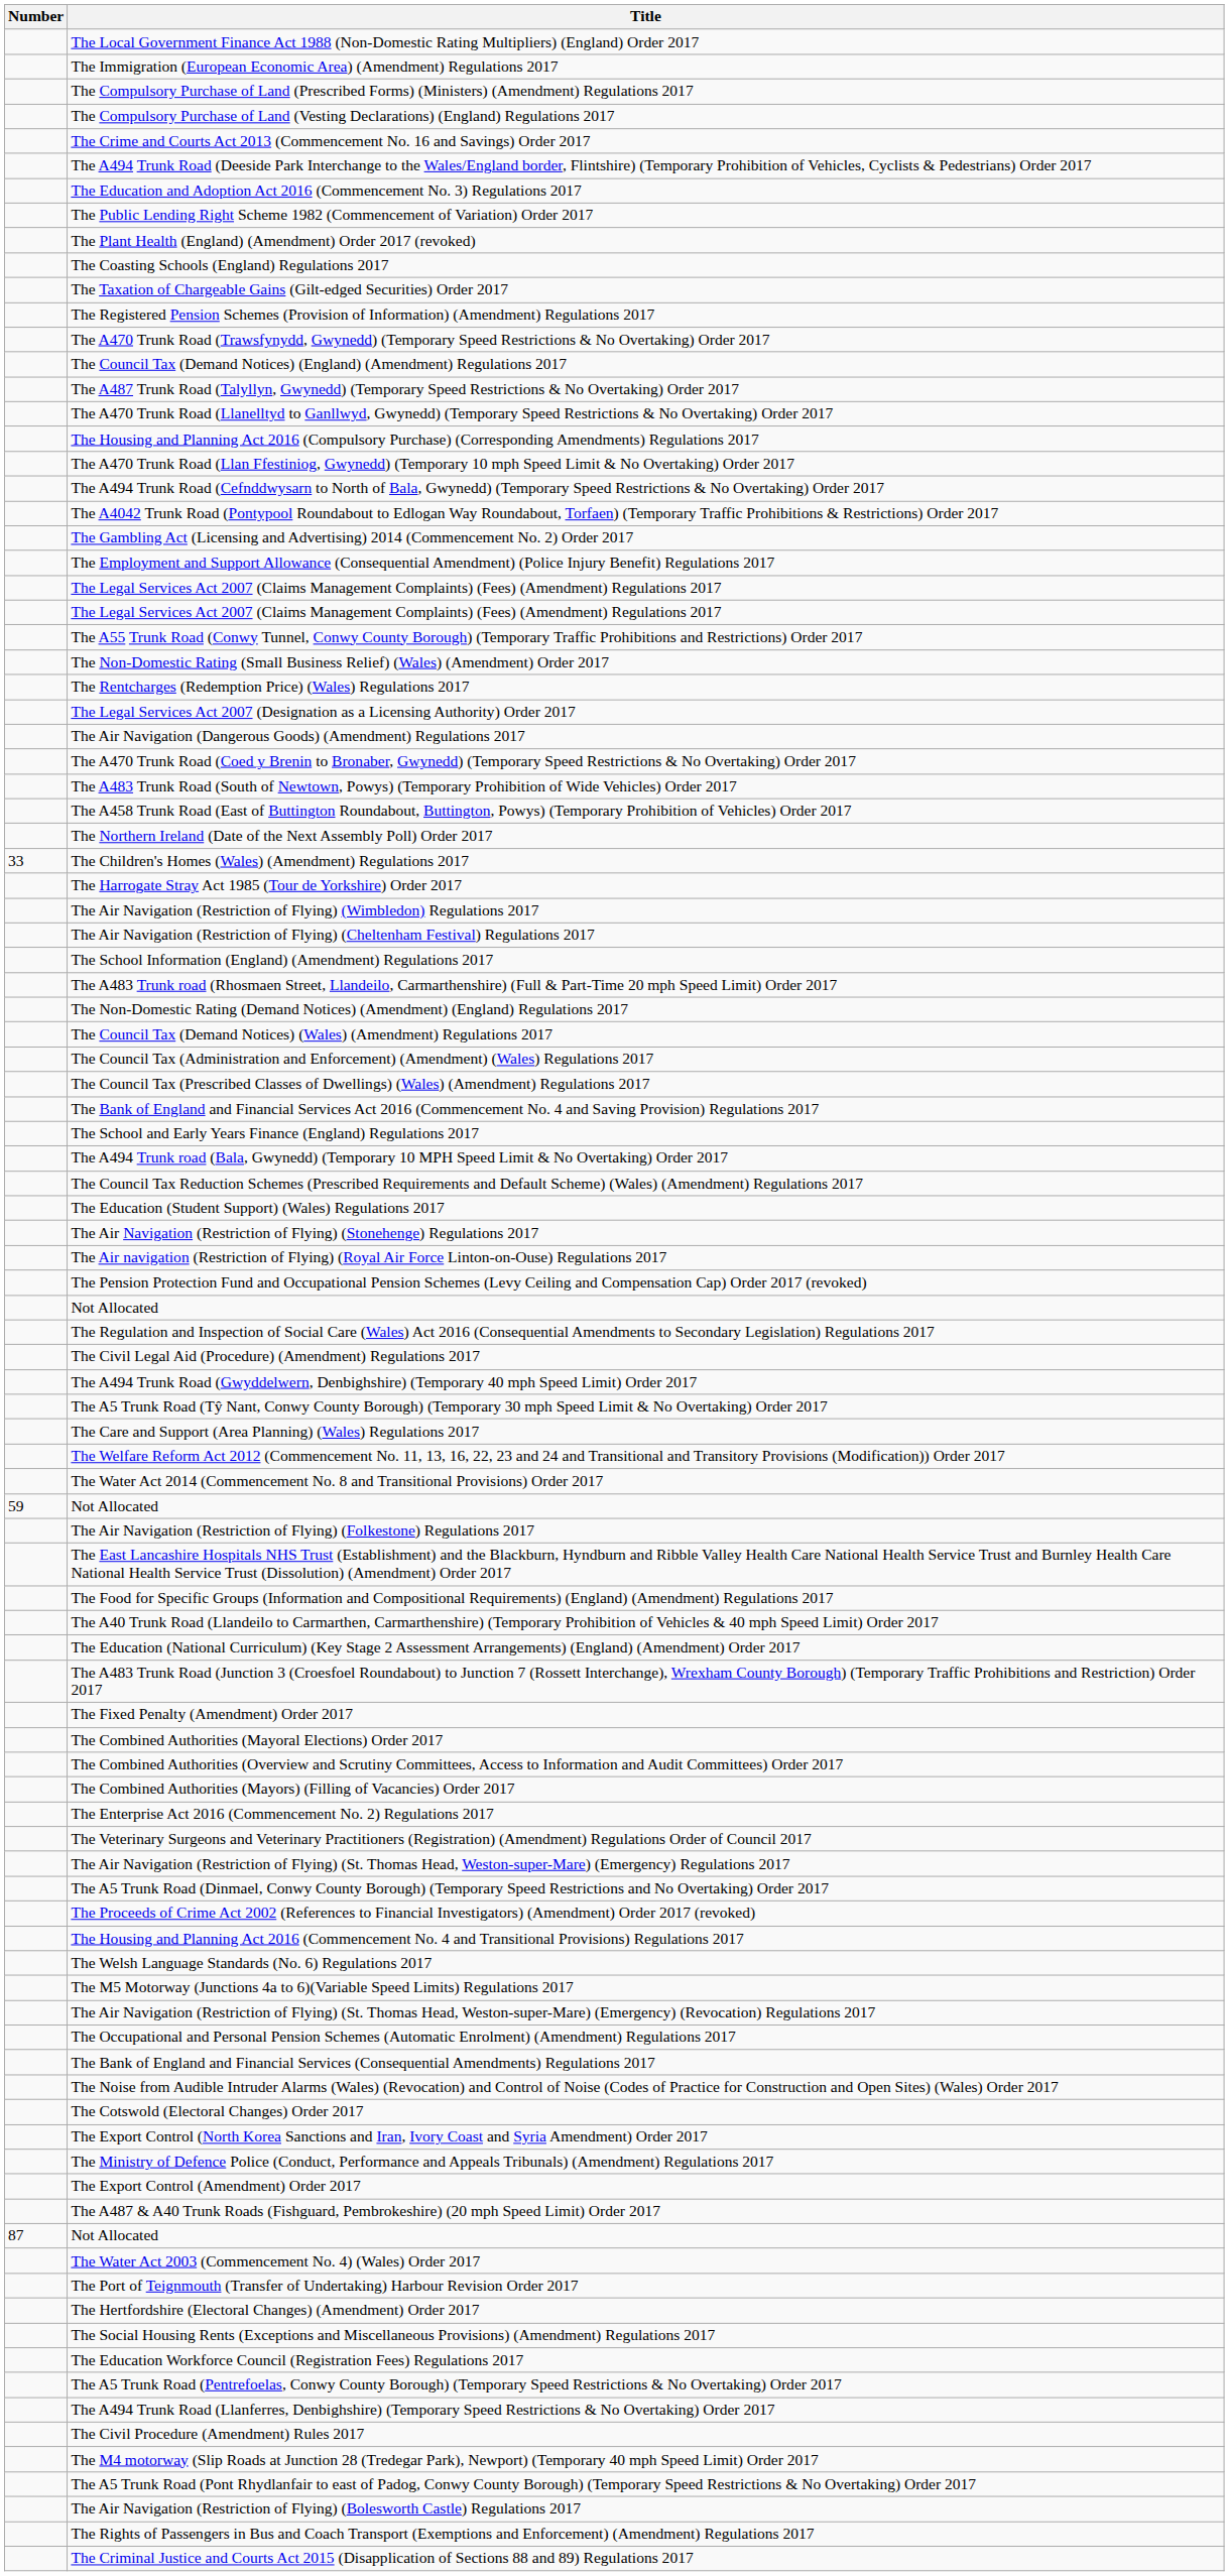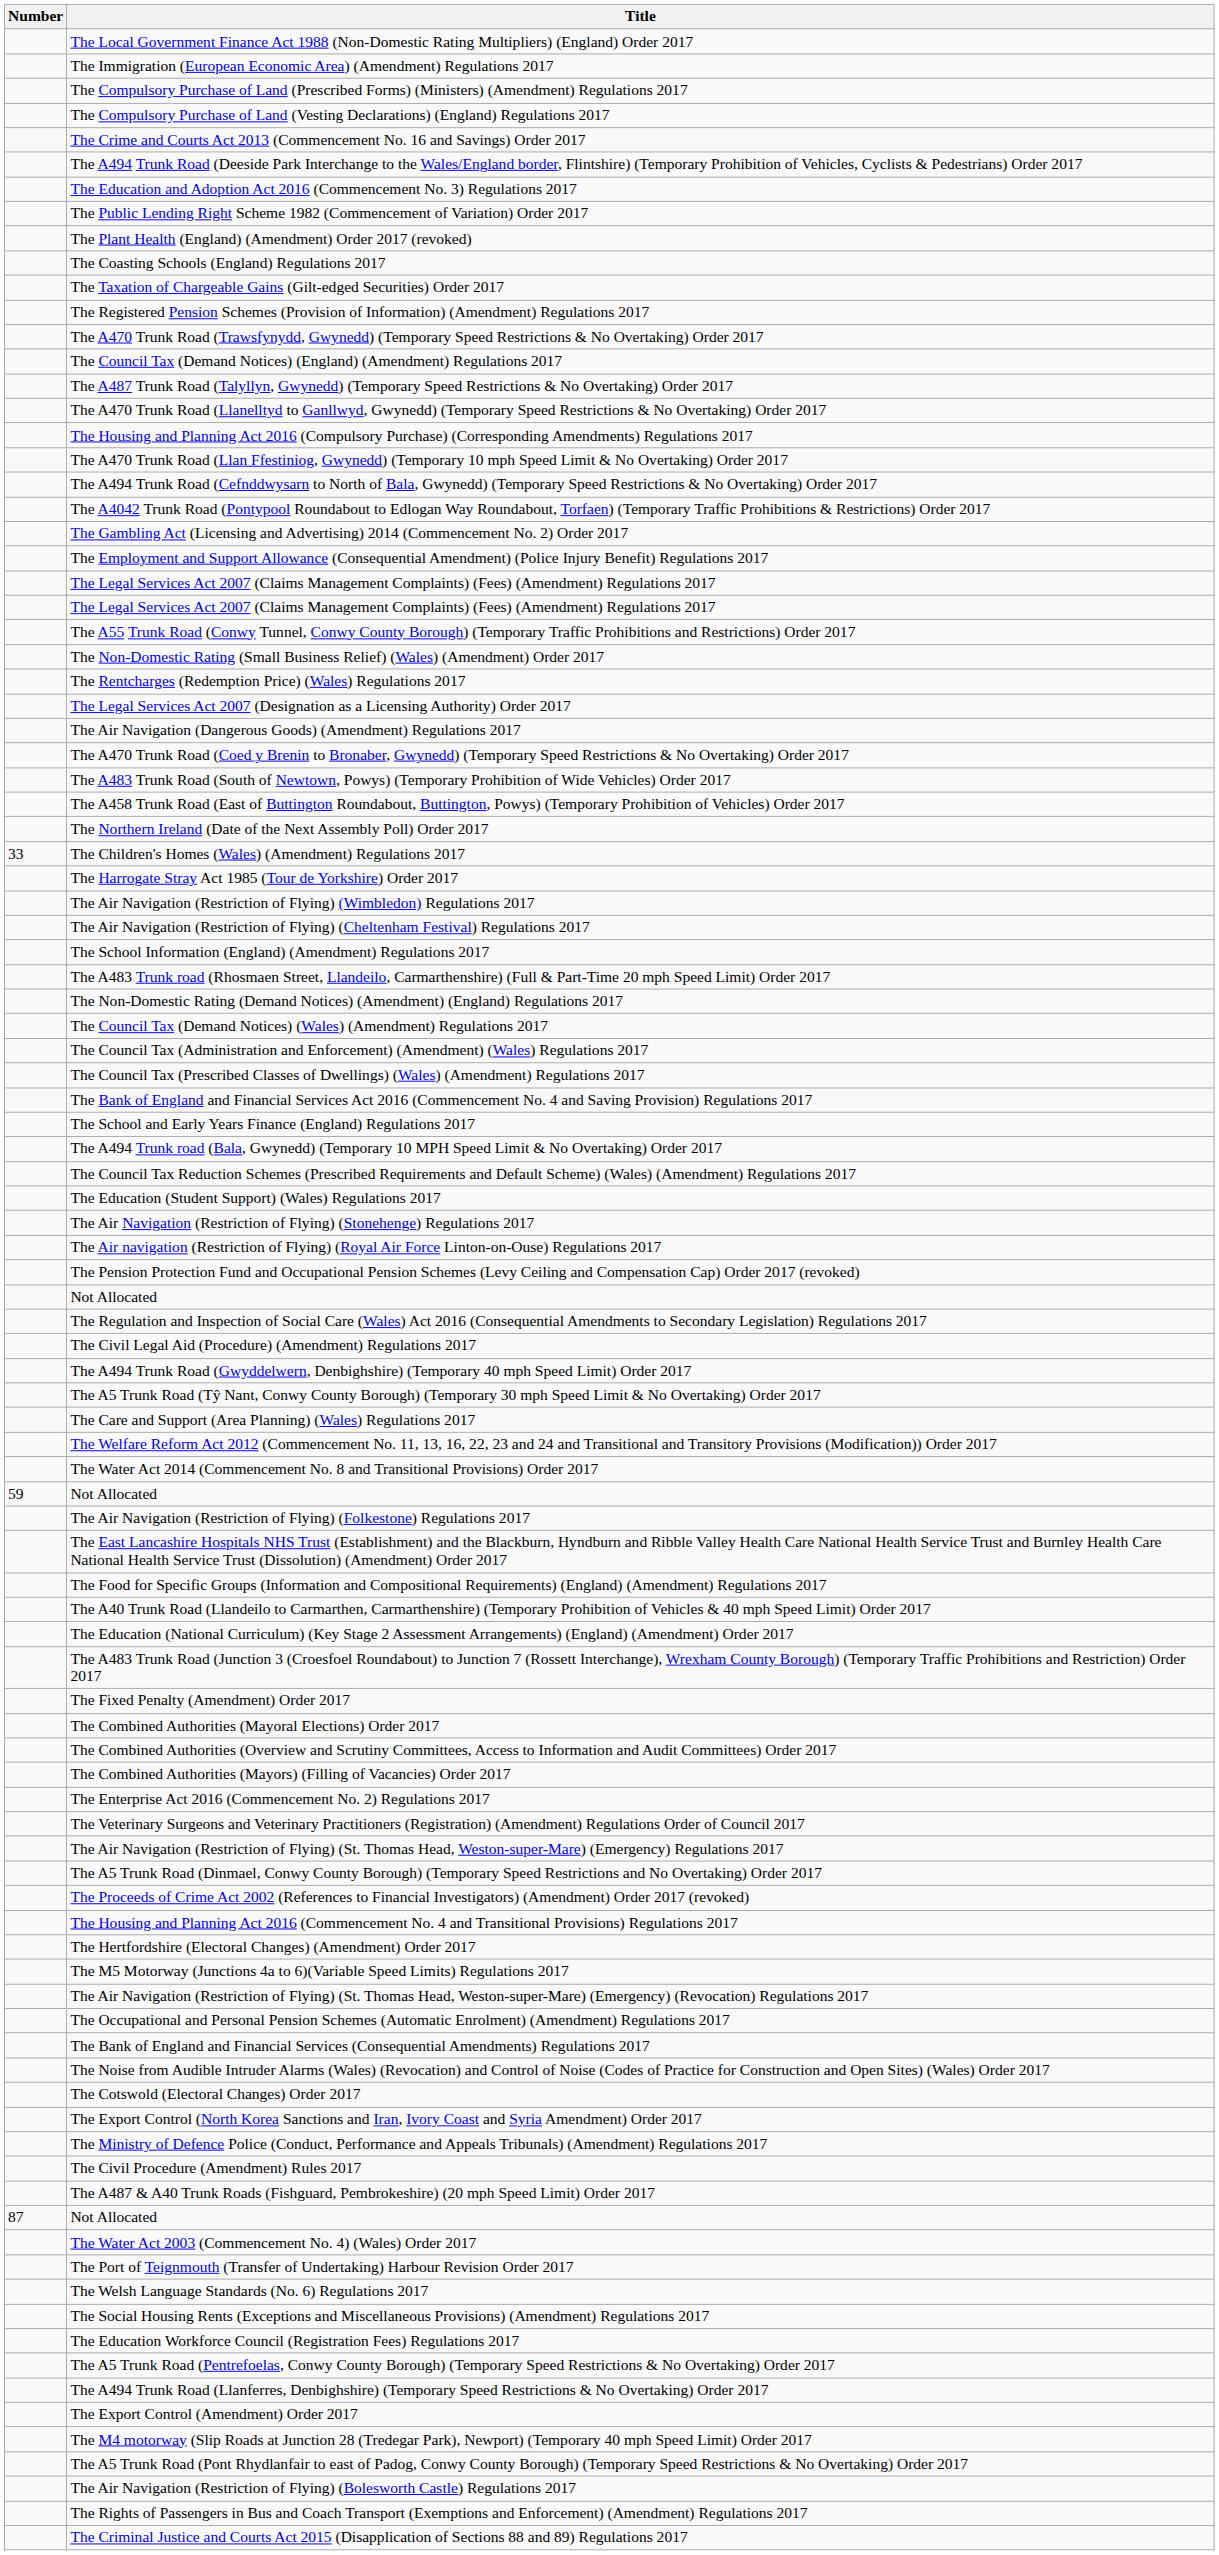row 78 | Title: The Welsh Language Standards (No. 6) Regulations 2017 -> The Hertfordshire (Electoral Changes) (Amendment) Order 2017
row 87 | Title: The Export Control (Amendment) Order 2017 -> The Civil Procedure (Amendment) Rules 2017
row 92 | Title: The Hertfordshire (Electoral Changes) (Amendment) Order 2017 -> The Welsh Language Standards (No. 6) Regulations 2017
row 97 | Title: The Civil Procedure (Amendment) Rules 2017 -> The Export Control (Amendment) Order 2017
